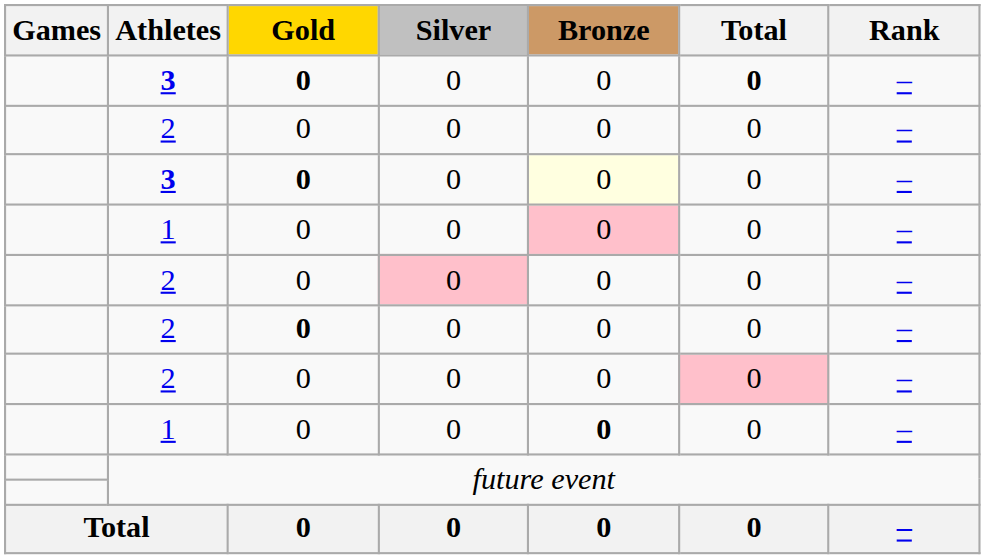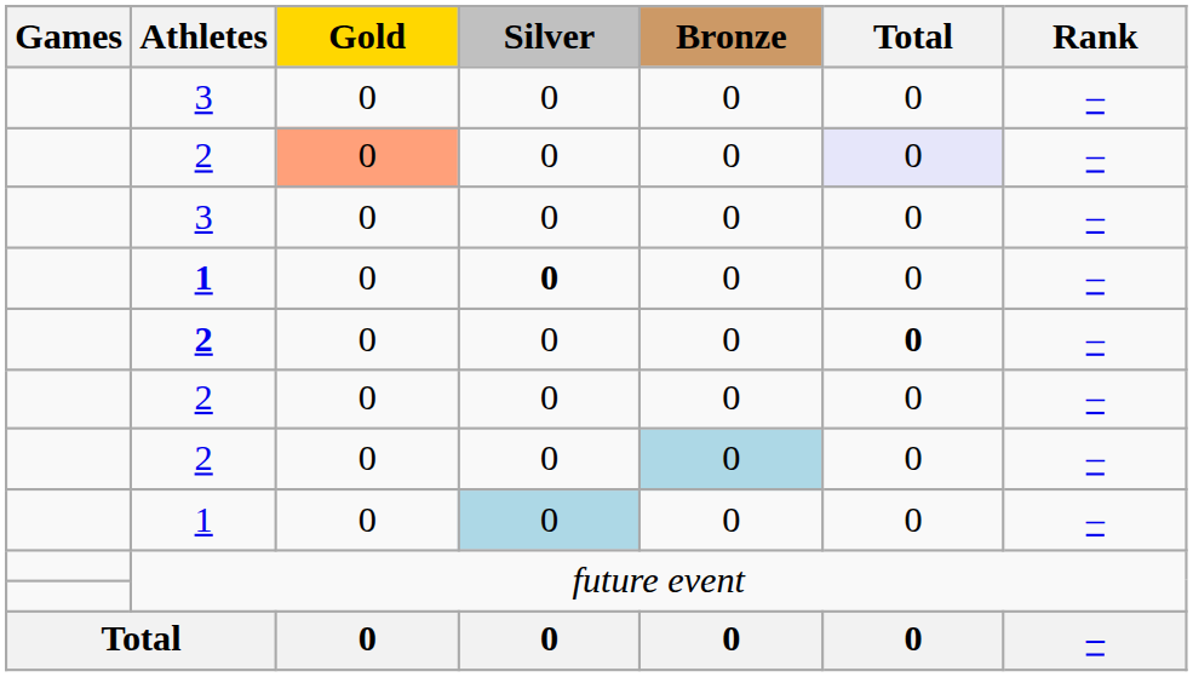row 2 | Athletes: bold -> normal
row 2 | Gold: bold -> normal
row 2 | Total: bold -> normal
row 3 | Gold: no background -> lightsalmon background
row 3 | Total: no background -> lavender background
row 4 | Athletes: bold -> normal
row 4 | Gold: bold -> normal
row 4 | Bronze: lightyellow background -> no background
row 5 | Athletes: normal -> bold
row 5 | Silver: normal -> bold
row 5 | Bronze: pink background -> no background
row 6 | Athletes: normal -> bold
row 6 | Silver: pink background -> no background
row 6 | Total: normal -> bold
row 7 | Gold: bold -> normal
row 8 | Bronze: no background -> lightblue background
row 8 | Total: pink background -> no background
row 9 | Silver: no background -> lightblue background
row 9 | Bronze: bold -> normal
